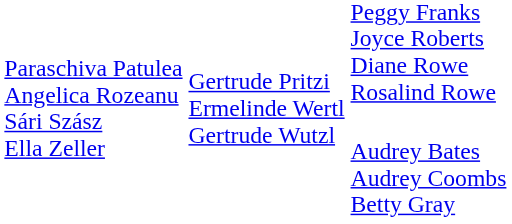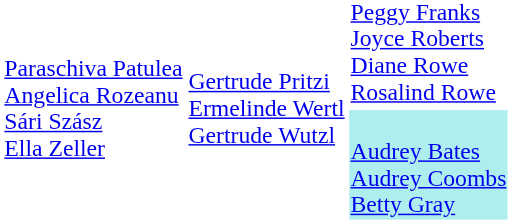row 2 | column 3: no background -> paleturquoise background
